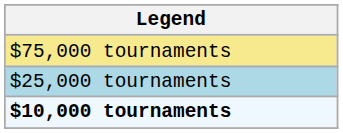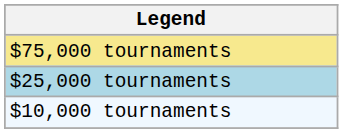row 4 | column 1: bold -> normal
